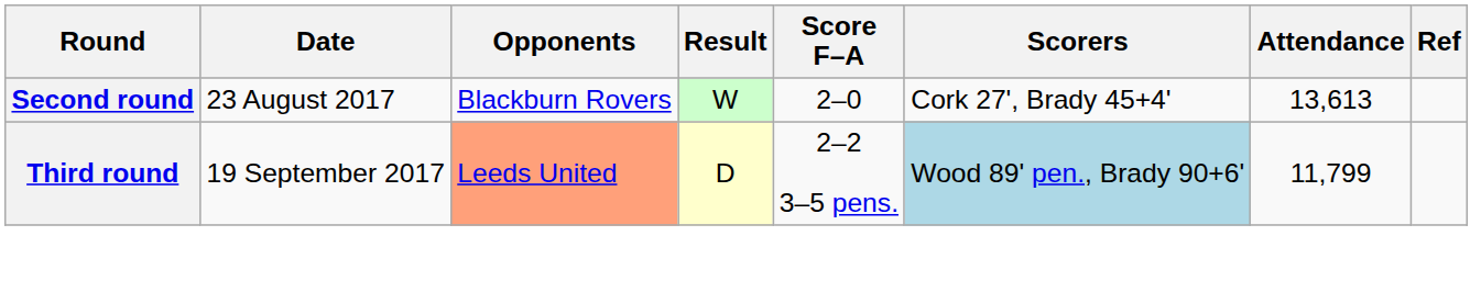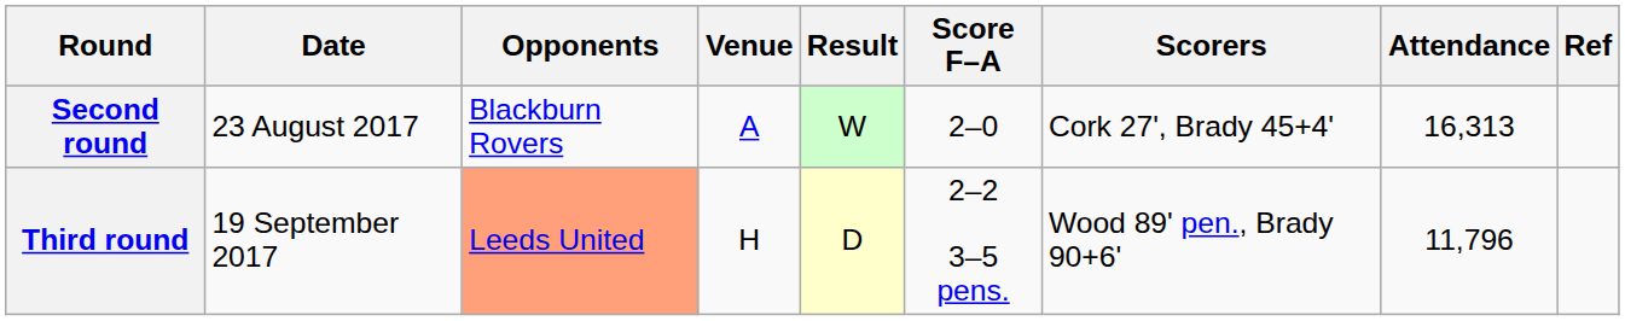+ column: Venue | A | H
Second round | Attendance: 13,613 -> 16,313
Third round | Scorers: lightblue background -> no background
Third round | Attendance: 11,799 -> 11,796
